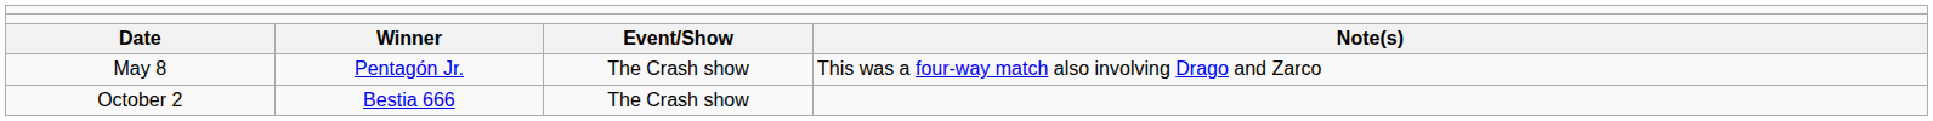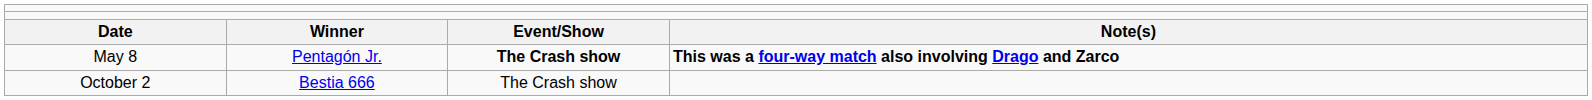May 8 | column 3: normal -> bold
May 8 | column 4: normal -> bold
